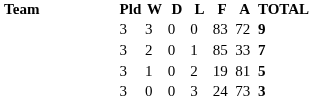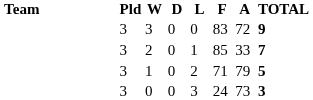row 4 | column 6: 19 -> 71
row 4 | column 7: 81 -> 79
